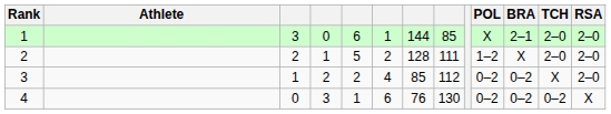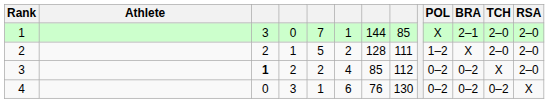row 2 | column 5: 6 -> 7
row 4 | column 3: normal -> bold
